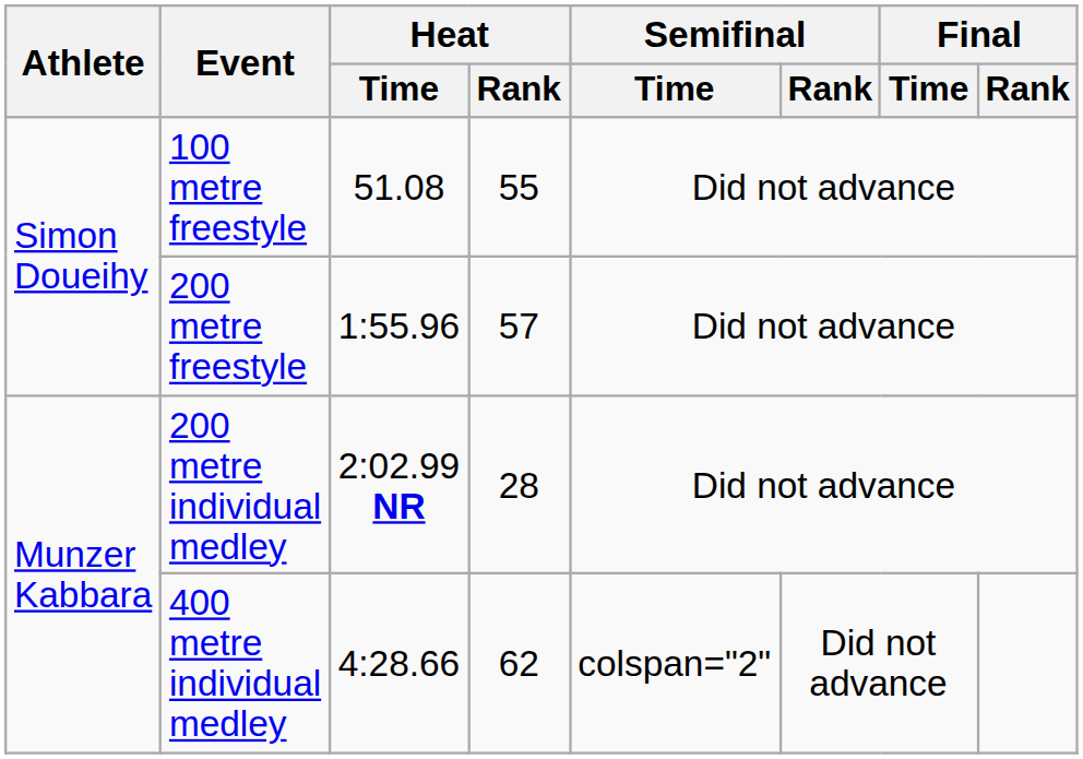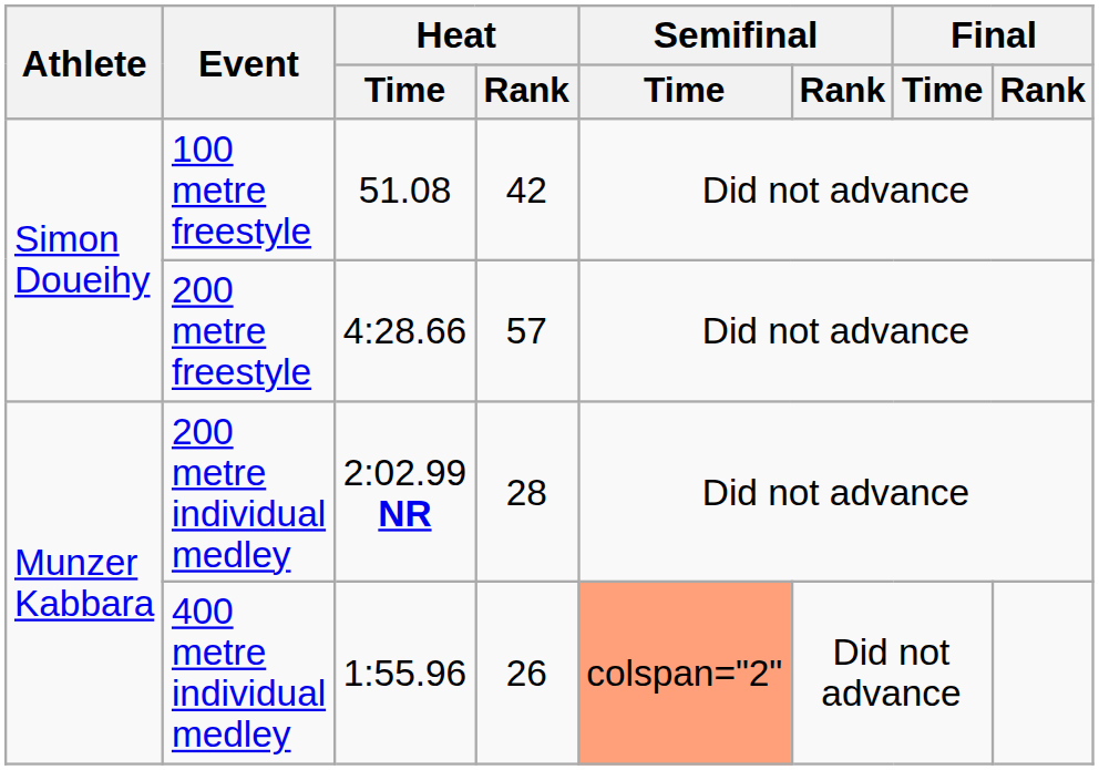100 metre freestyle | Heat / Rank: 55 -> 42
200 metre freestyle | Heat / Time: 1:55.96 -> 4:28.66
400 metre individual medley | Heat / Time: 4:28.66 -> 1:55.96
400 metre individual medley | Heat / Rank: 62 -> 26
400 metre individual medley | Semifinal / Time: no background -> lightsalmon background
